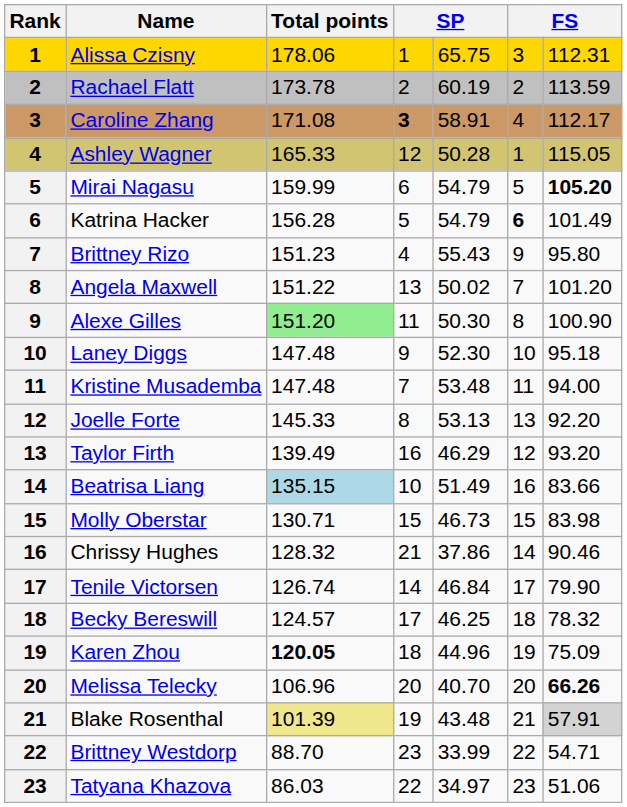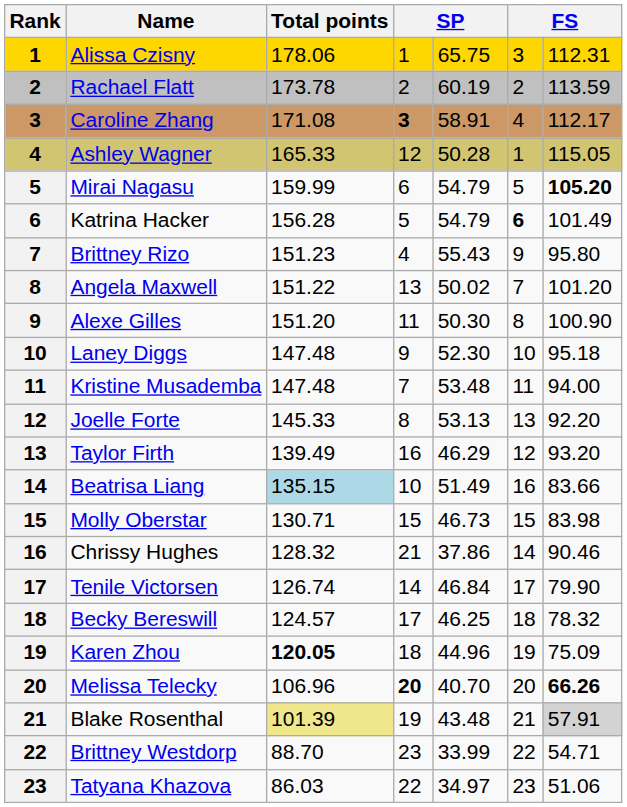Alexe Gilles | Total points: lightgreen background -> no background
Melissa Telecky | column 4: normal -> bold
